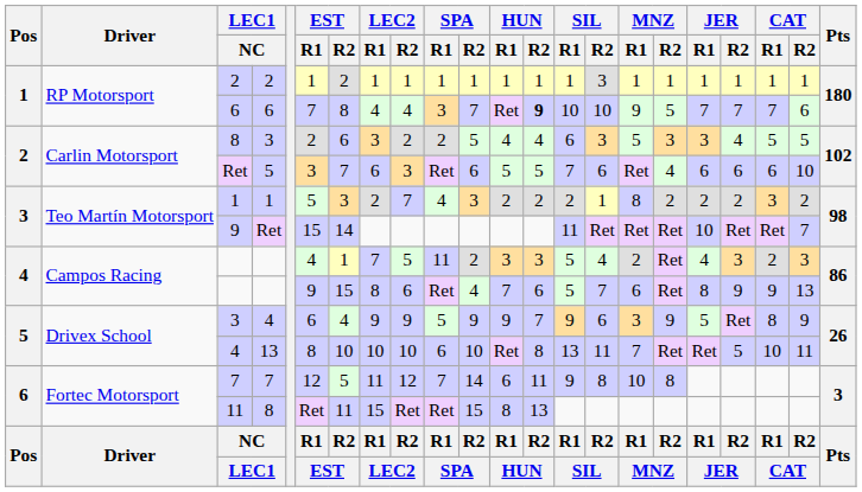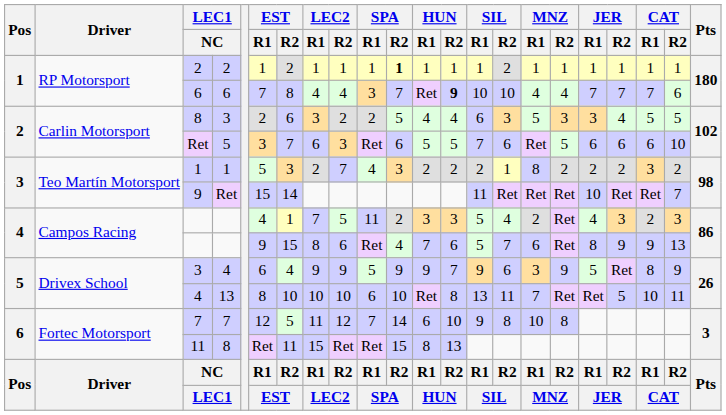row 3 | SPA / R2: normal -> bold
row 3 | SIL / R2: 3 -> 2
row 4 | MNZ / R1: 9 -> 4
row 4 | MNZ / R2: 5 -> 4
row 6 | MNZ / R2: 4 -> 5
row 13 | HUN / R2: 11 -> 10
